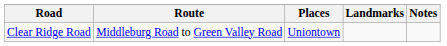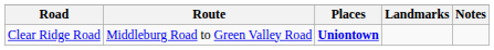Clear Ridge Road | Places: normal -> bold
